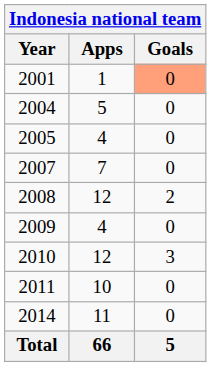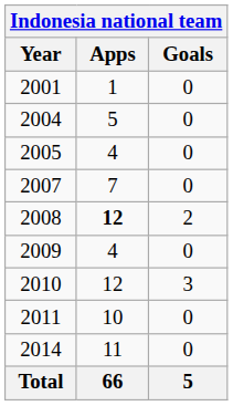2001 | Goals: lightsalmon background -> no background
2008 | Apps: normal -> bold
